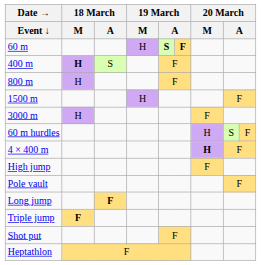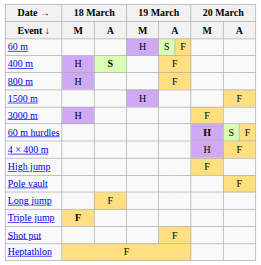60 m | column 5: bold -> normal
60 m | column 6: bold -> normal
400 m | 18 March / M: bold -> normal
400 m | 18 March / A: normal -> bold
60 m hurdles | 20 March / M: normal -> bold
4 × 400 m | 20 March / M: bold -> normal
Long jump | 18 March / A: bold -> normal
